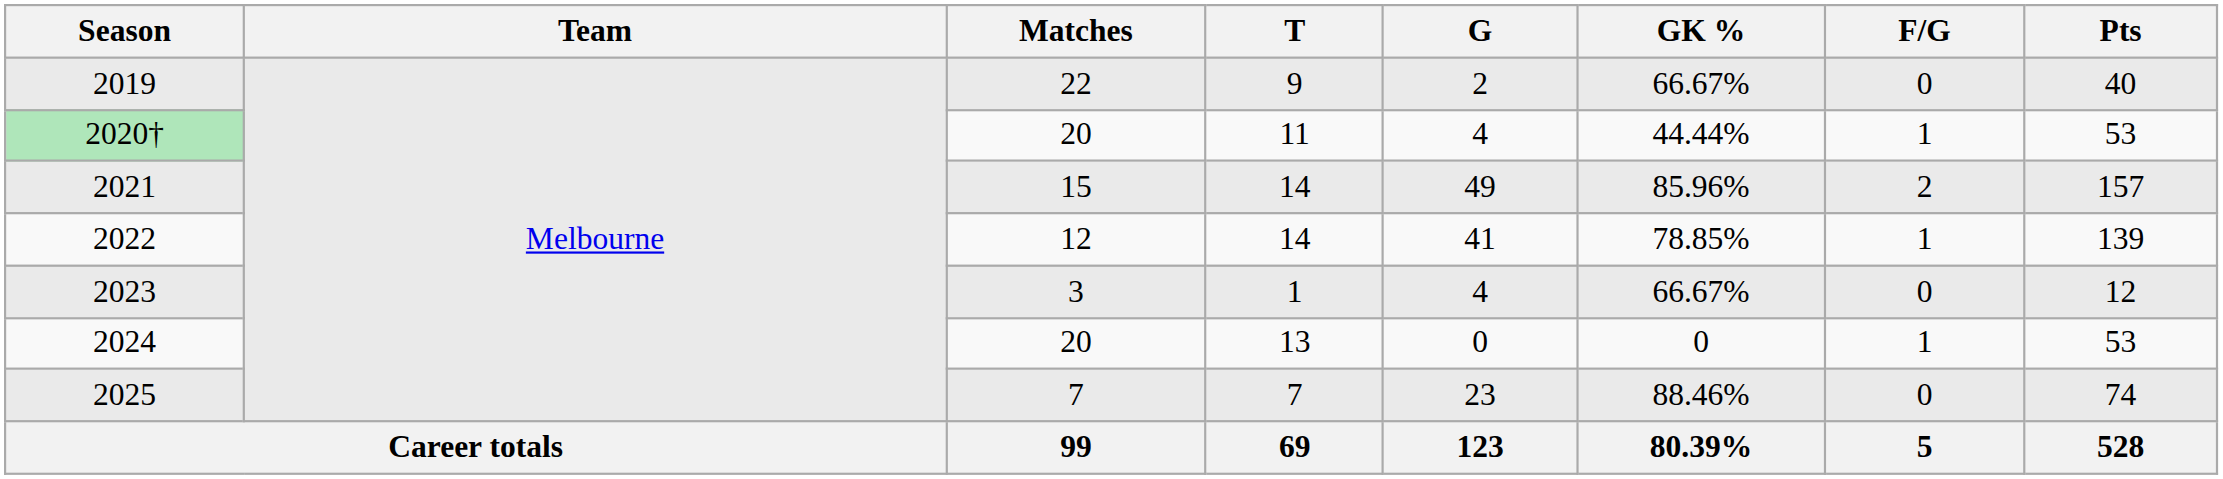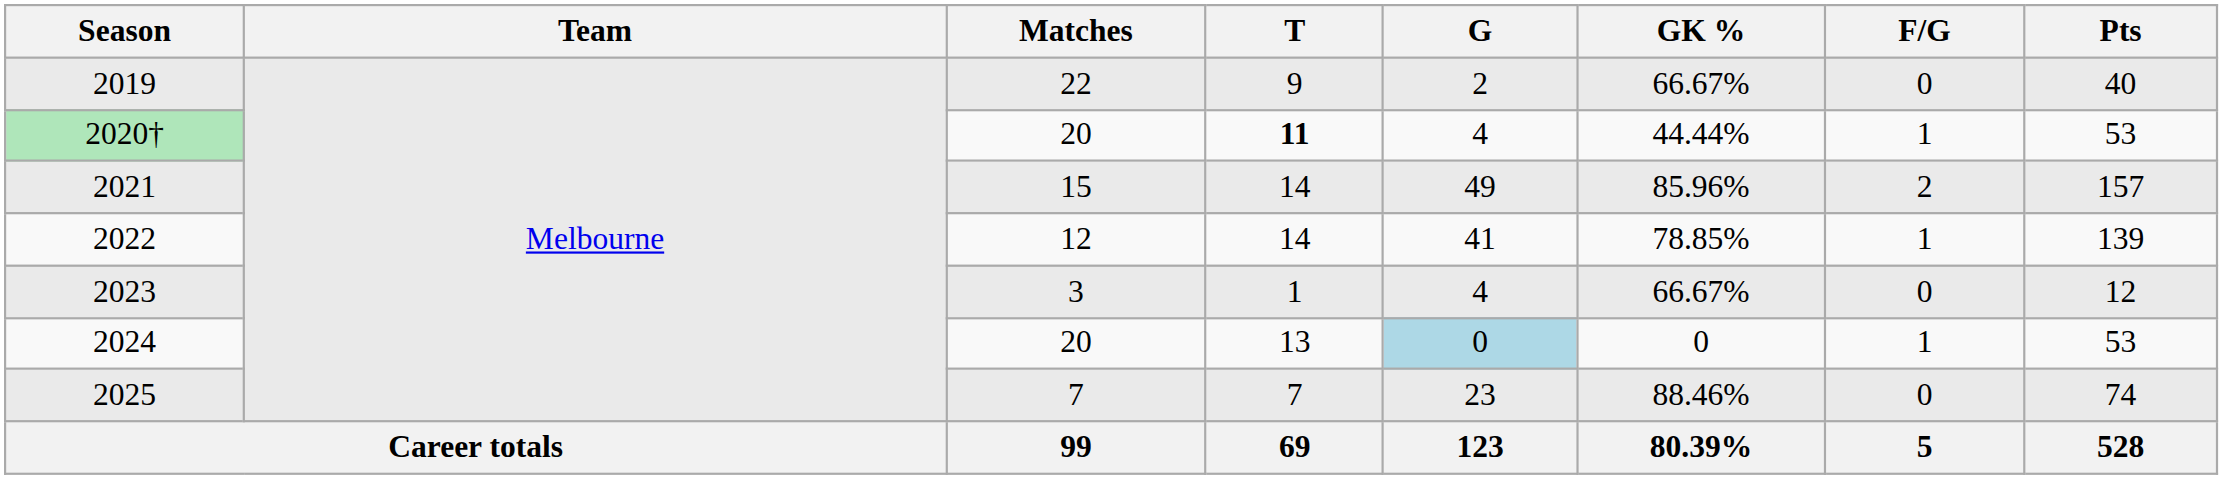2020† | T: normal -> bold
2024 | G: no background -> lightblue background
